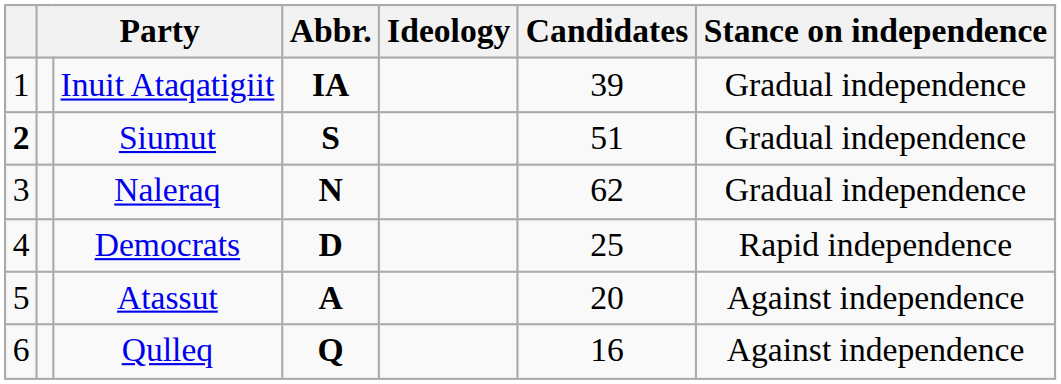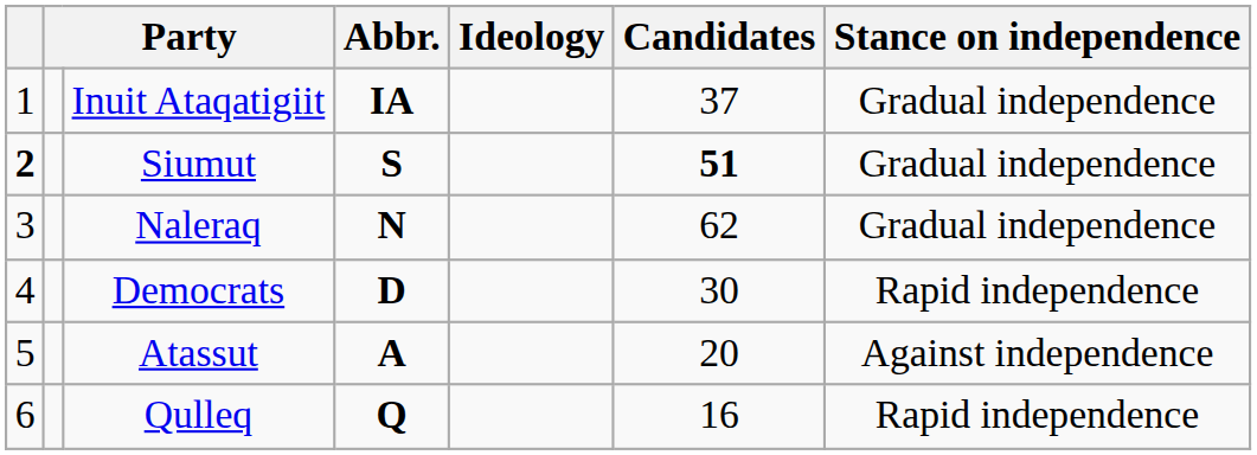Inuit Ataqatigiit | Candidates: 39 -> 37
Siumut | Candidates: normal -> bold
Democrats | Candidates: 25 -> 30
Qulleq | Stance on independence: Against independence -> Rapid independence
